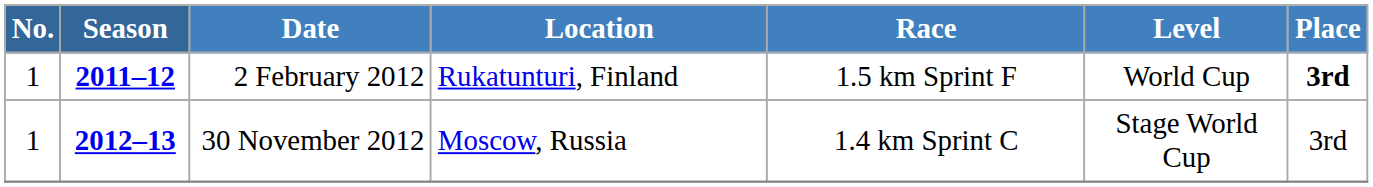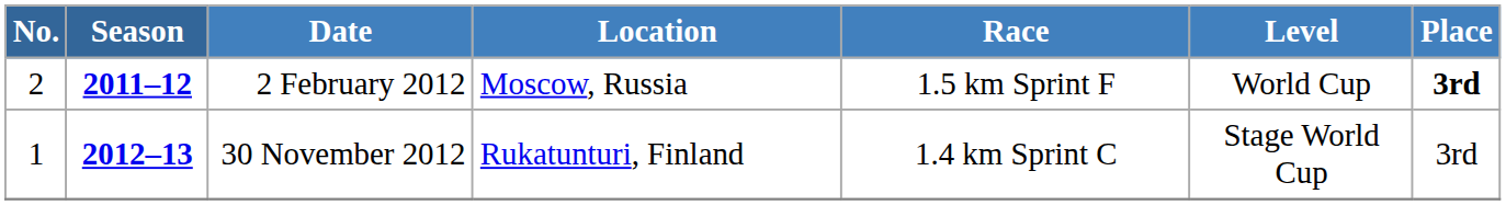2 February 2012 | No.: 1 -> 2
2 February 2012 | Location: Rukatunturi, Finland -> Moscow, Russia
30 November 2012 | Location: Moscow, Russia -> Rukatunturi, Finland
